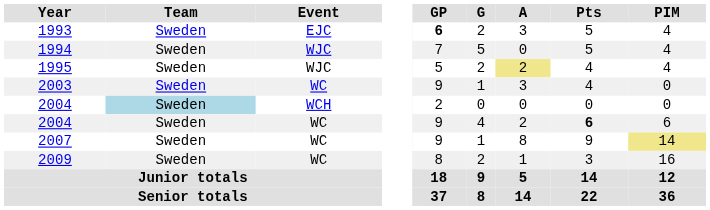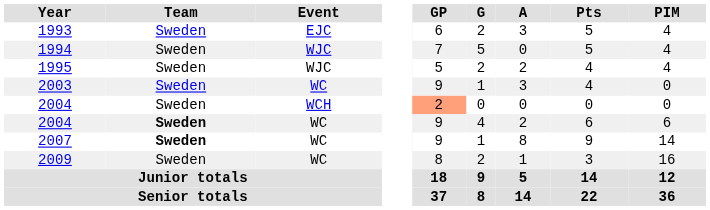1993 | GP: bold -> normal
1995 | A: khaki background -> no background
2004 / WCH | Team: lightblue background -> no background
2004 / WCH | GP: no background -> lightsalmon background
2004 / WC | Team: normal -> bold
2004 / WC | Pts: bold -> normal
2007 | Team: normal -> bold
2007 | PIM: khaki background -> no background
